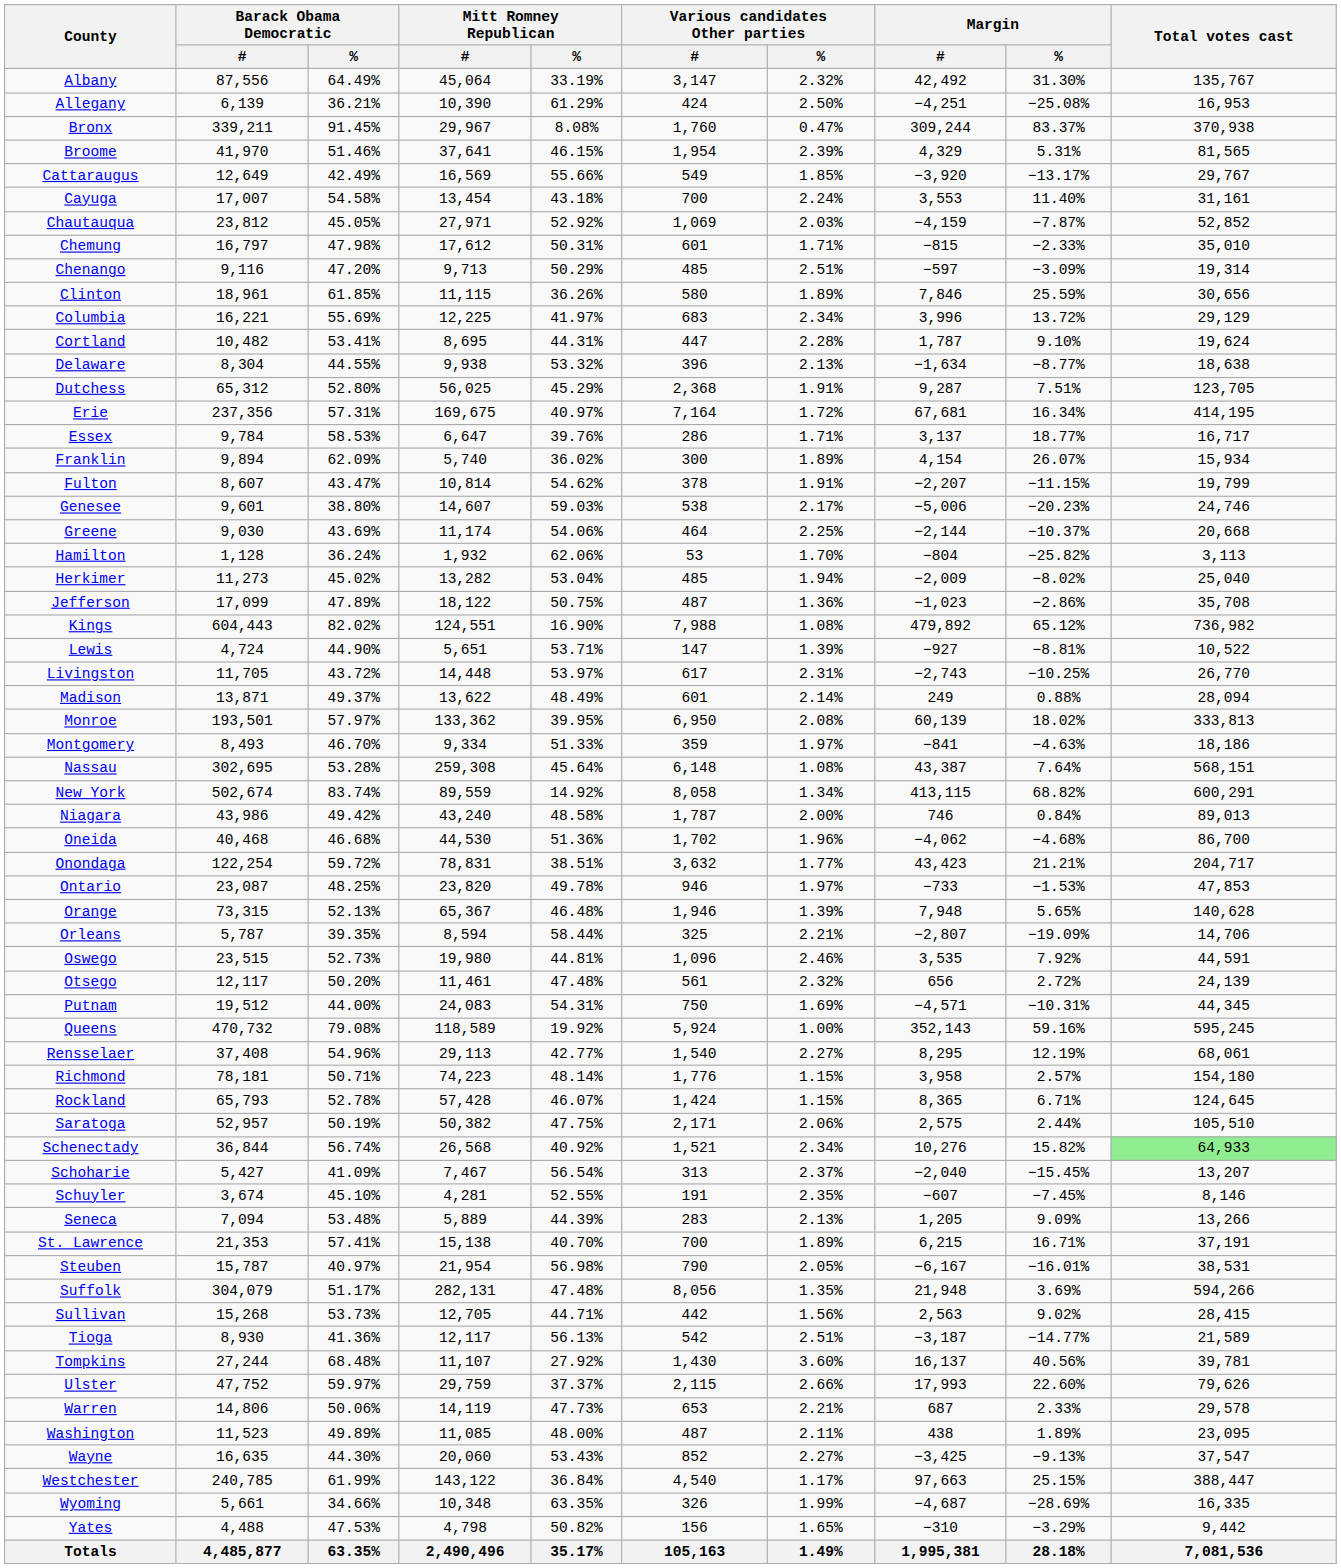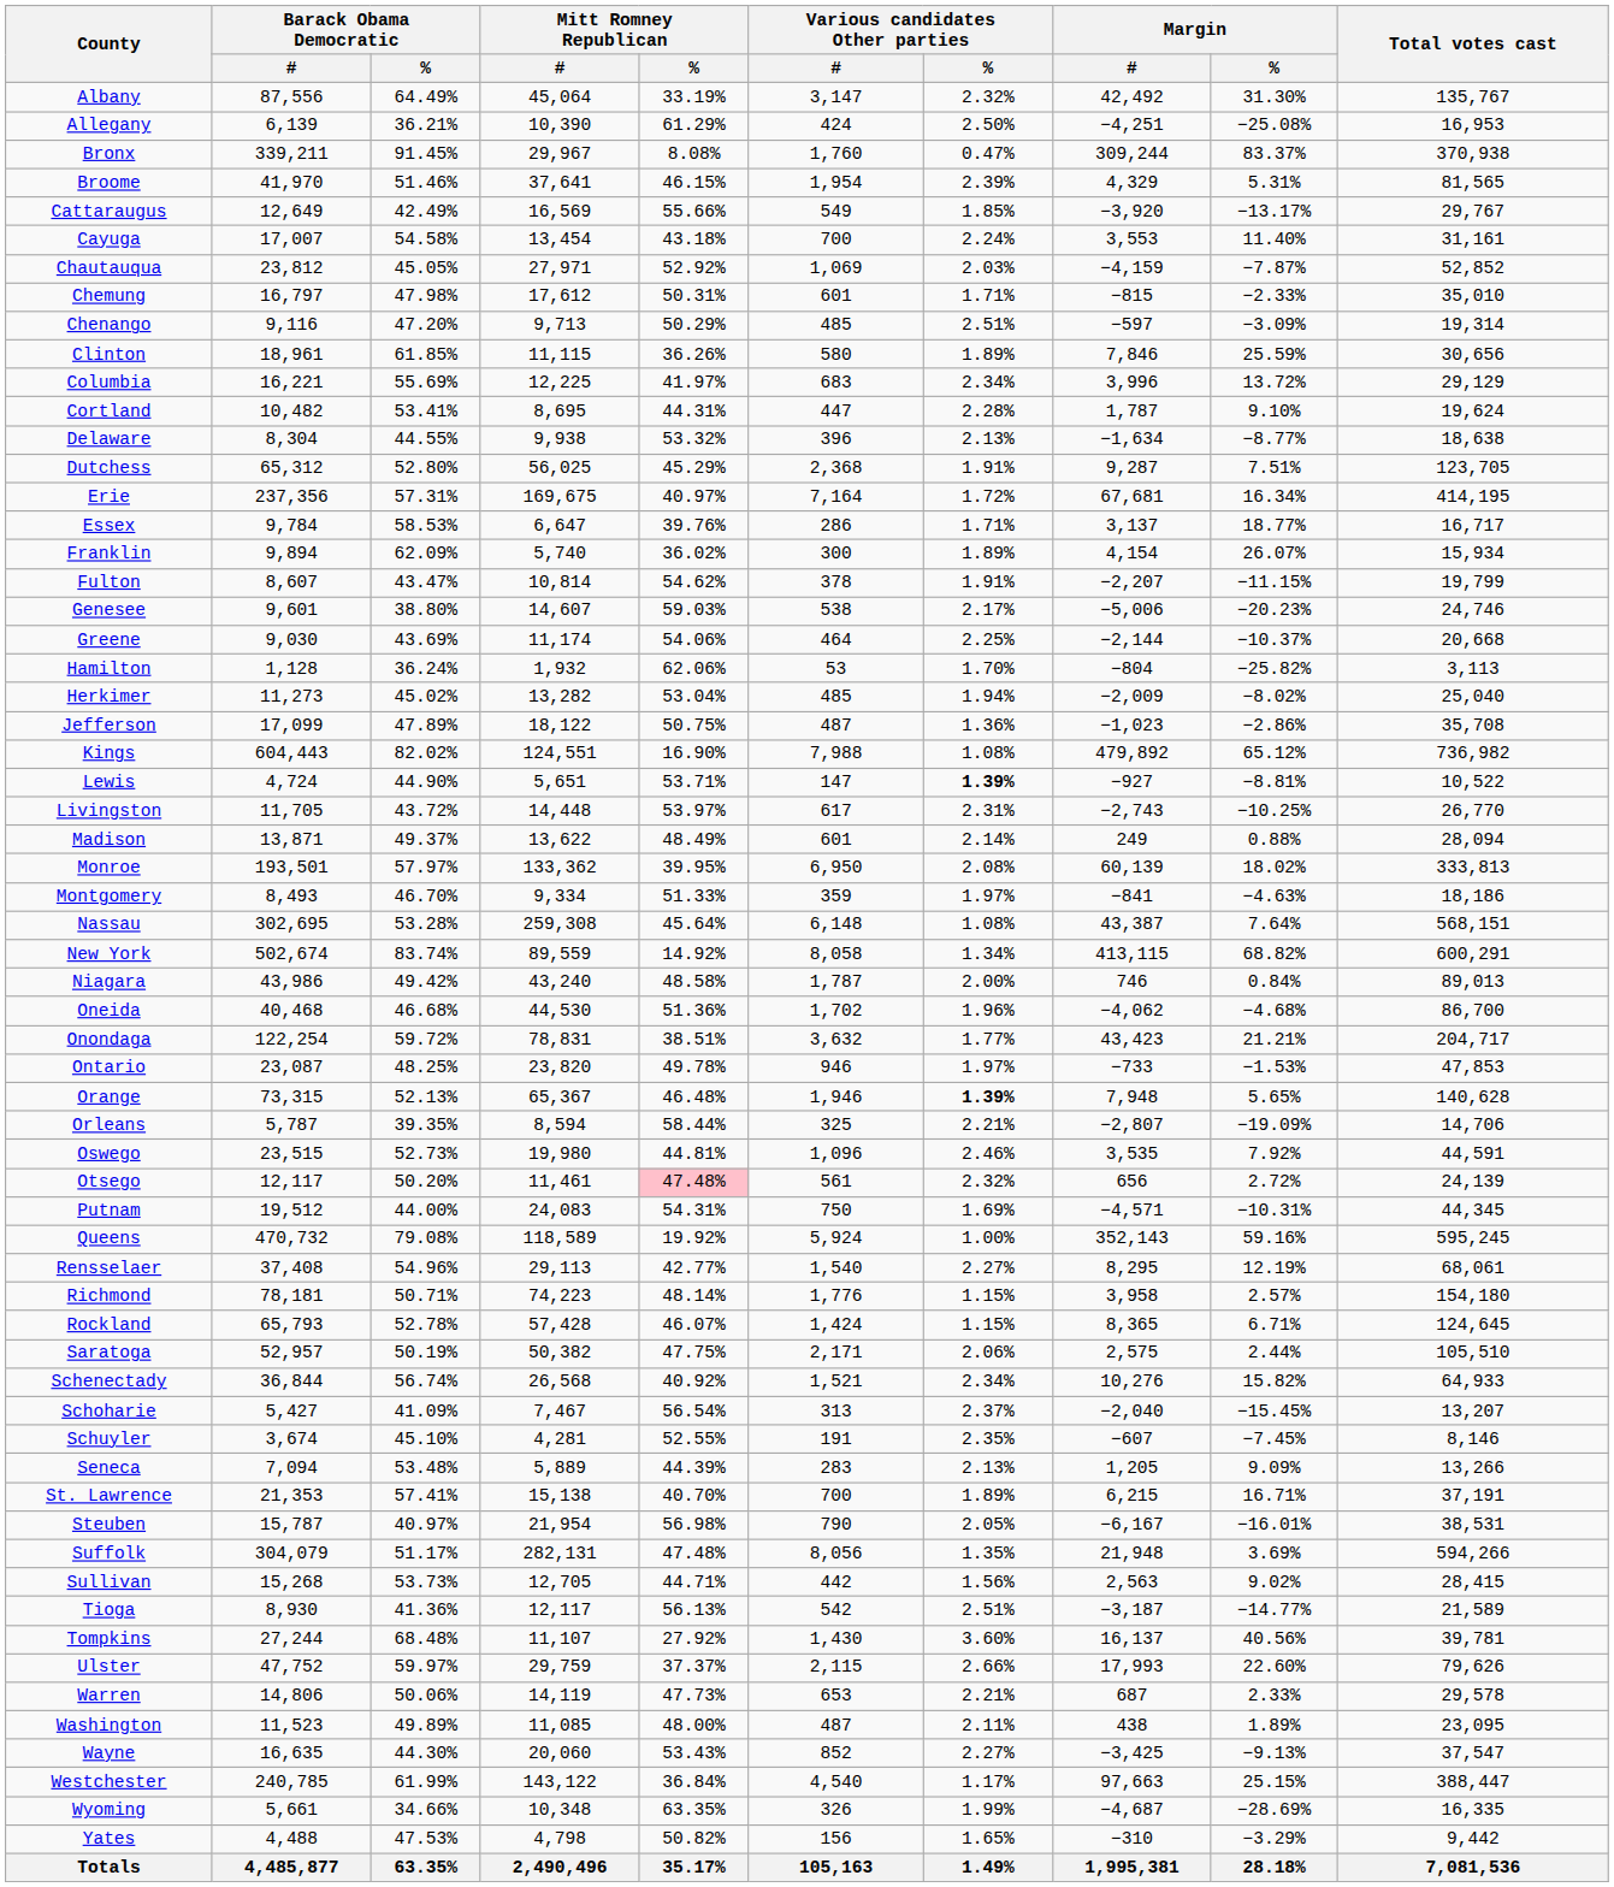Lewis | Various candidates Other parties / %: normal -> bold
Orange | Various candidates Other parties / %: normal -> bold
Otsego | Mitt Romney Republican / %: no background -> pink background
Schenectady | Total votes cast: lightgreen background -> no background
